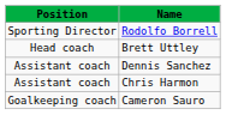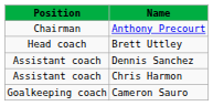+ row: Chairman | Anthony Precourt
- row: Sporting Director | Rodolfo Borrell
